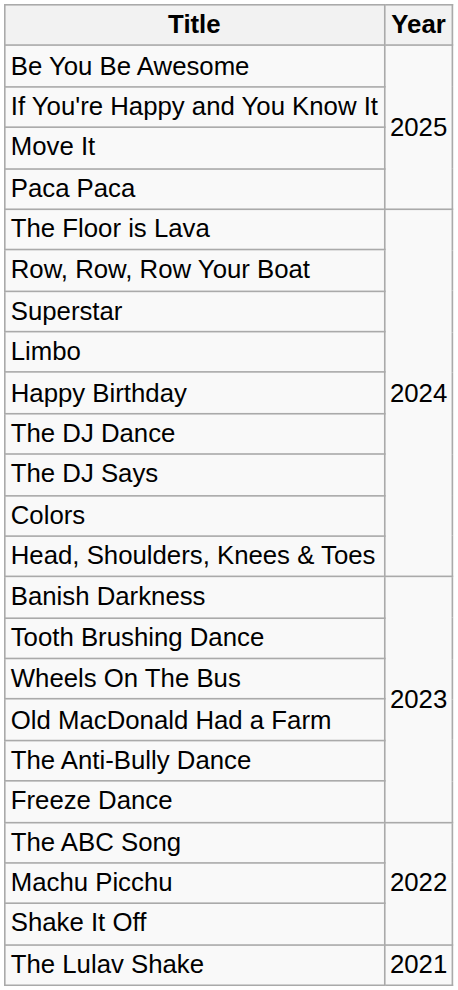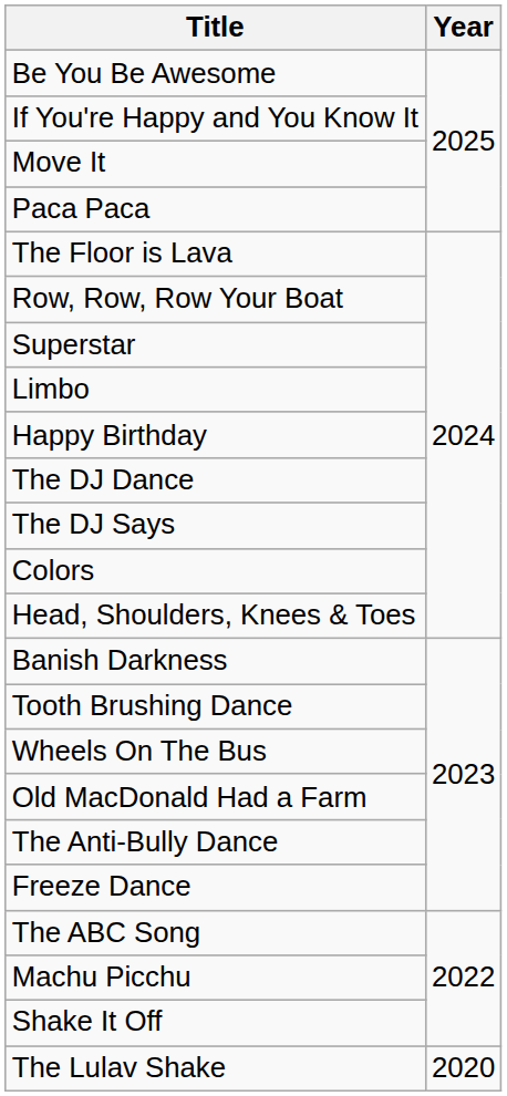The Lulav Shake | Year: 2021 -> 2020
